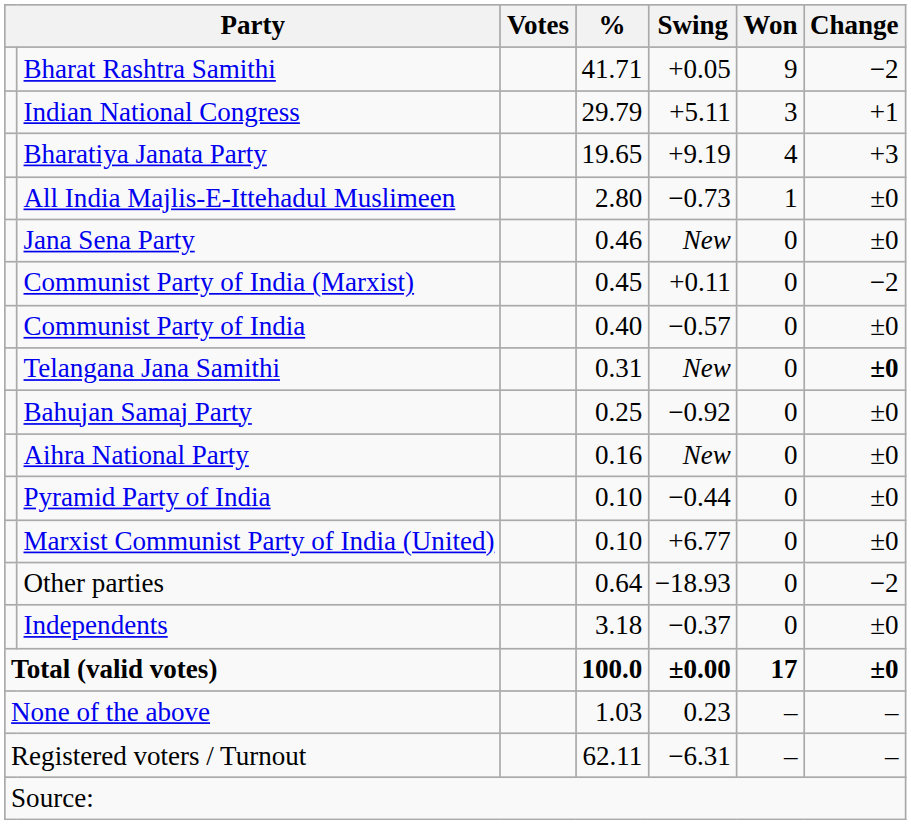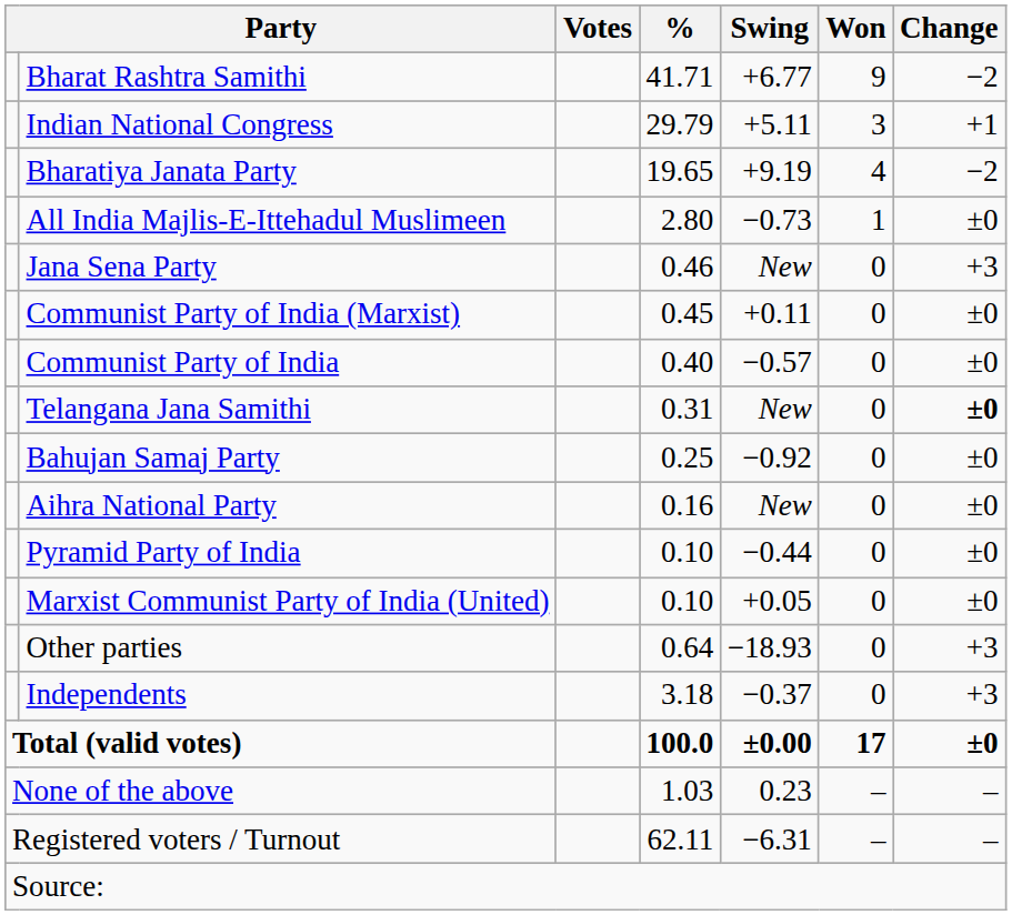Bharat Rashtra Samithi | Swing: +0.05 -> +6.77
Bharatiya Janata Party | Change: +3 -> −2
Jana Sena Party | Change: ±0 -> +3
Communist Party of India (Marxist) | Change: −2 -> ±0
Marxist Communist Party of India (United) | Swing: +6.77 -> +0.05
Other parties | Change: −2 -> +3
Independents | Change: ±0 -> +3
